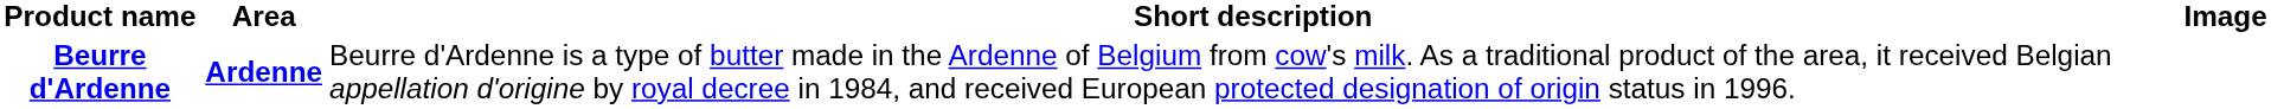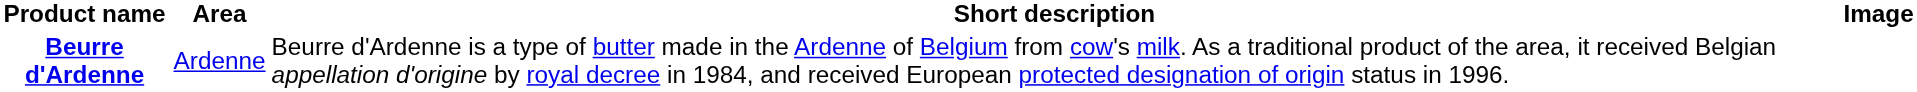Beurre d'Ardenne | Area: bold -> normal
